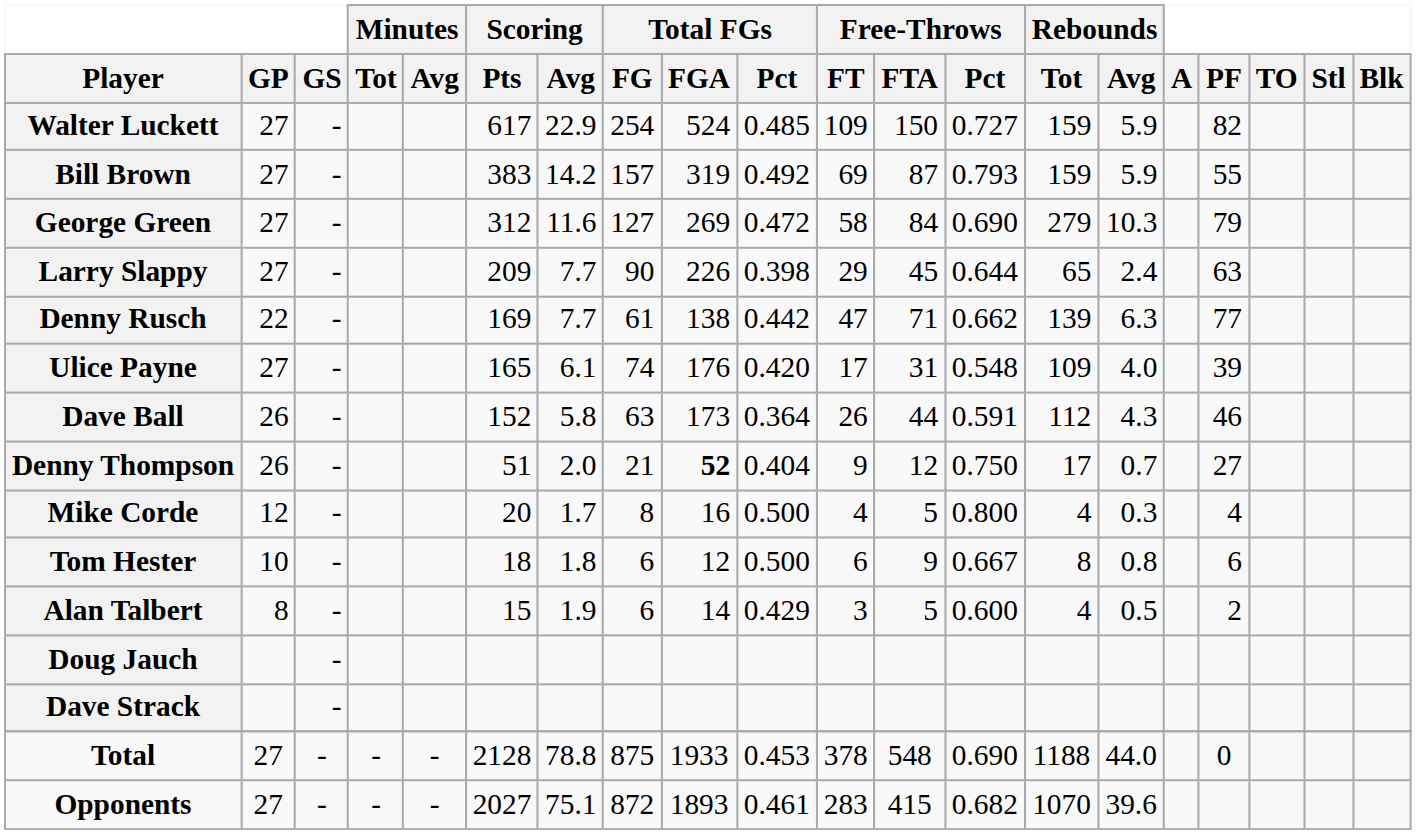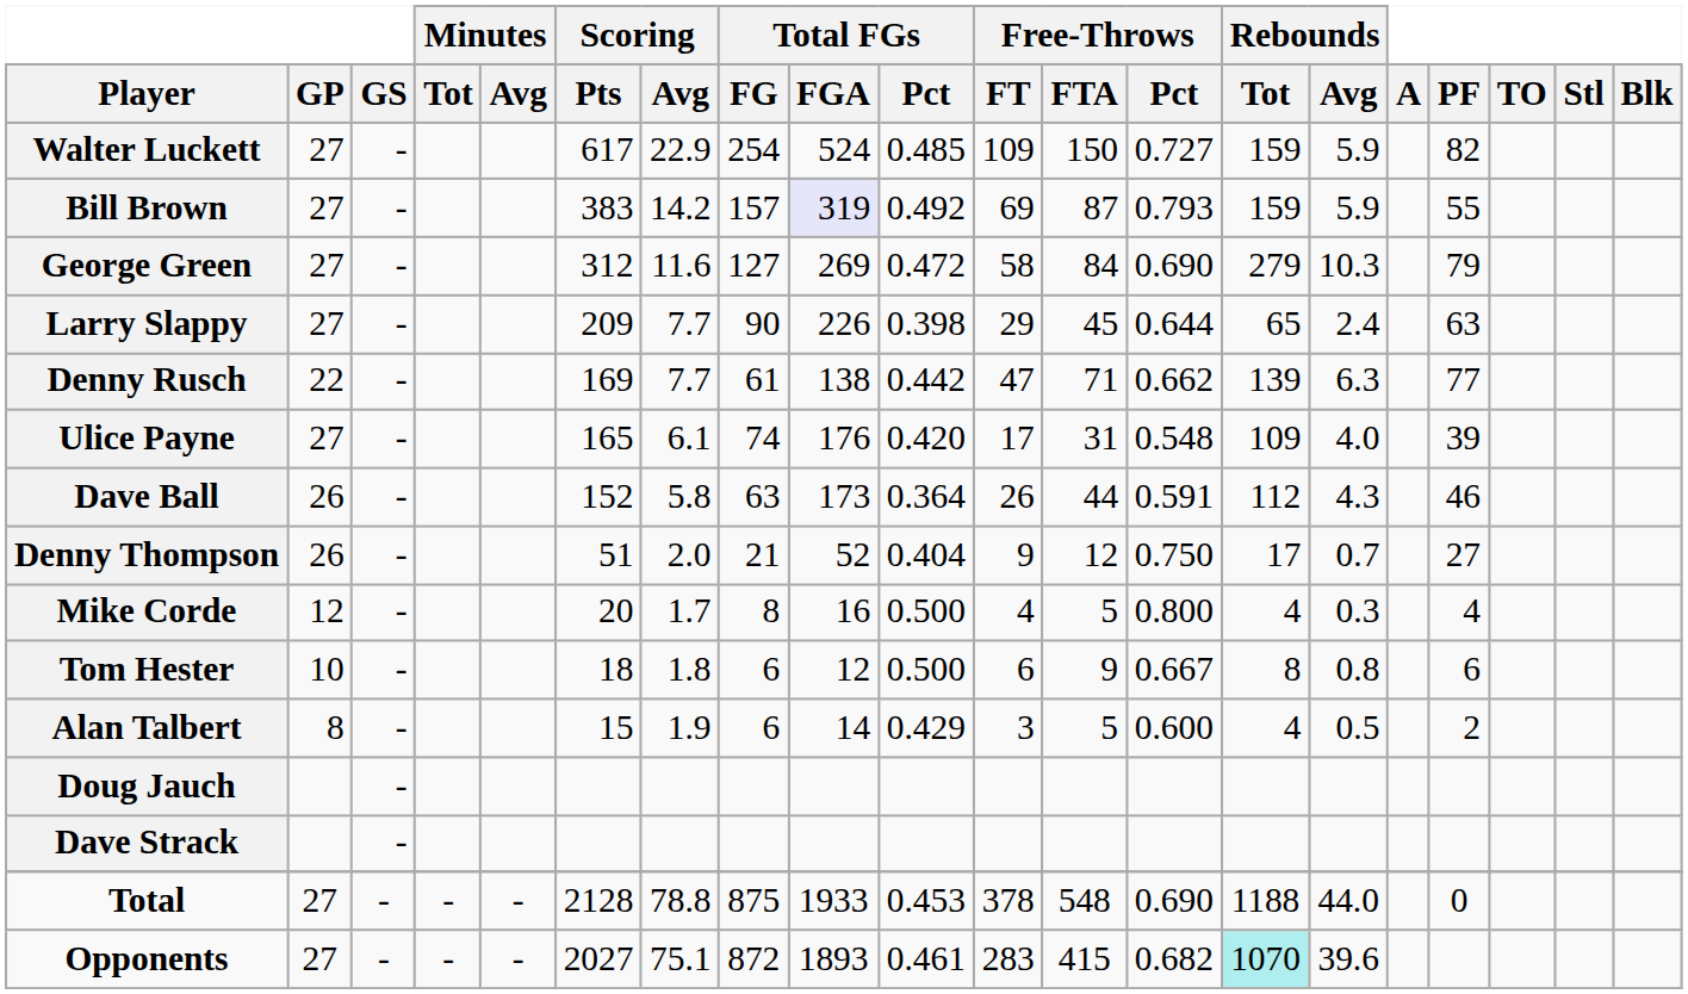Bill Brown | Total FGs / FGA: no background -> lavender background
Denny Thompson | Total FGs / FGA: bold -> normal
Opponents | Rebounds / Tot: no background -> paleturquoise background
